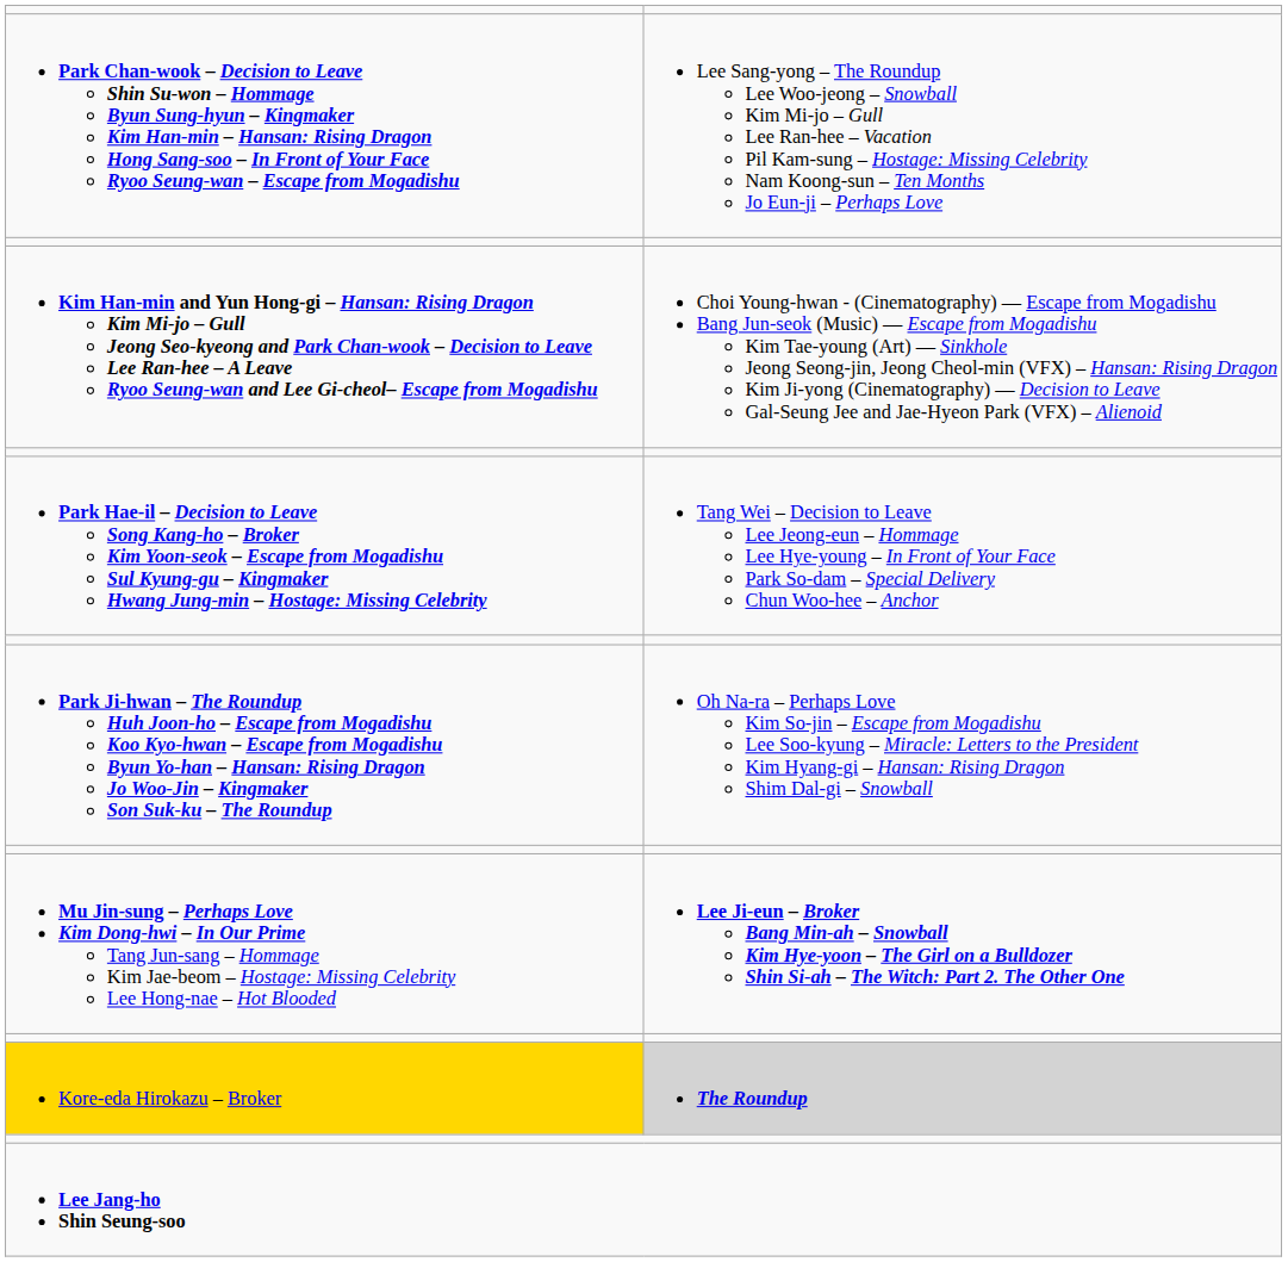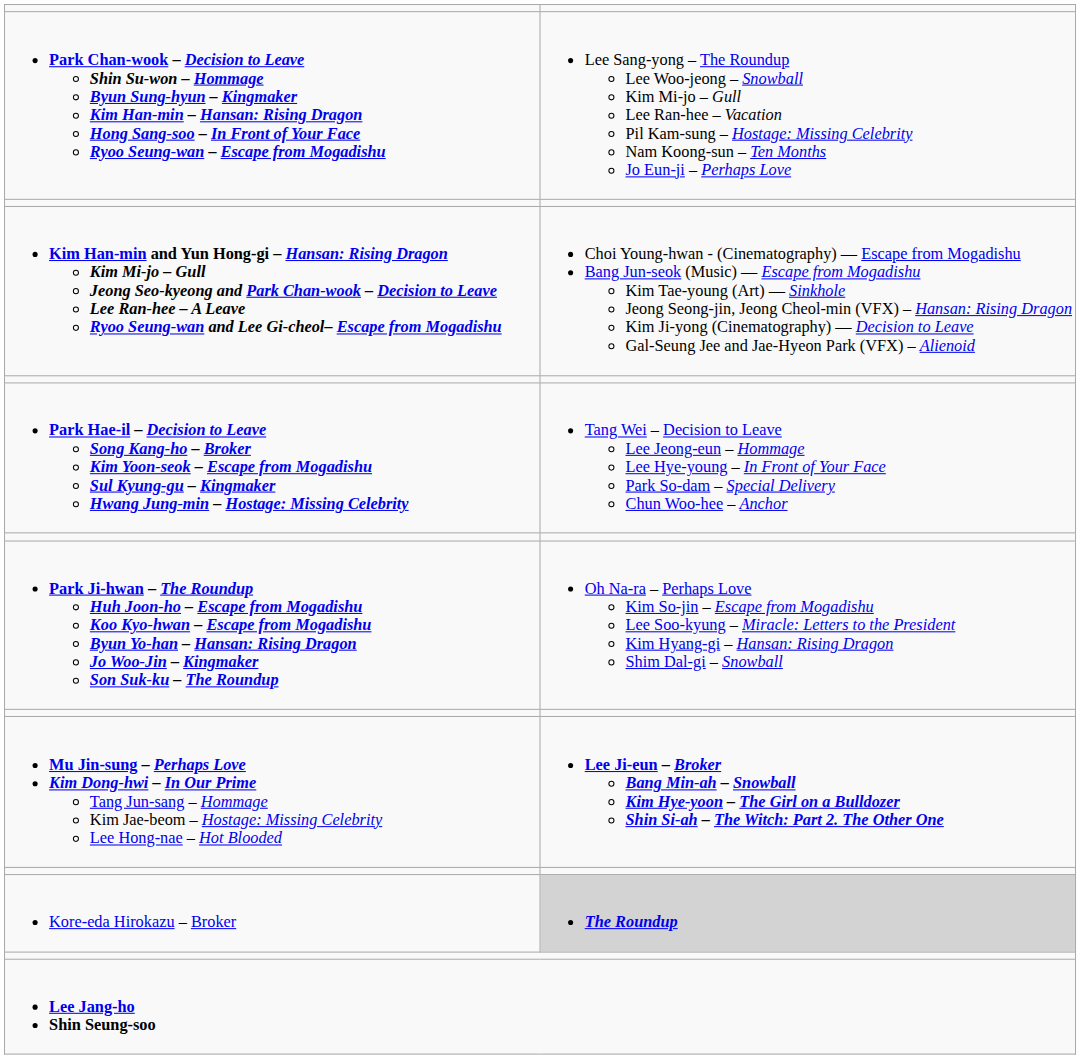row 12 | column 1: gold background -> no background
